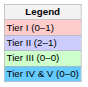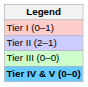row 5 | column 1: normal -> bold
